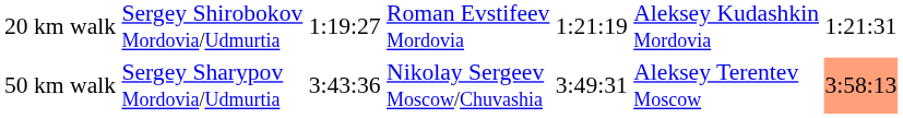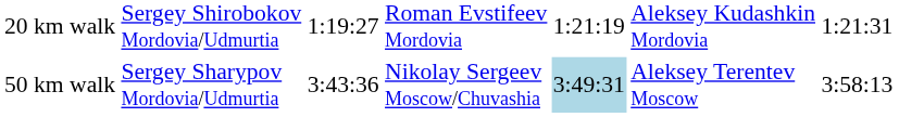50 km walk | column 5: no background -> lightblue background
50 km walk | column 7: lightsalmon background -> no background
